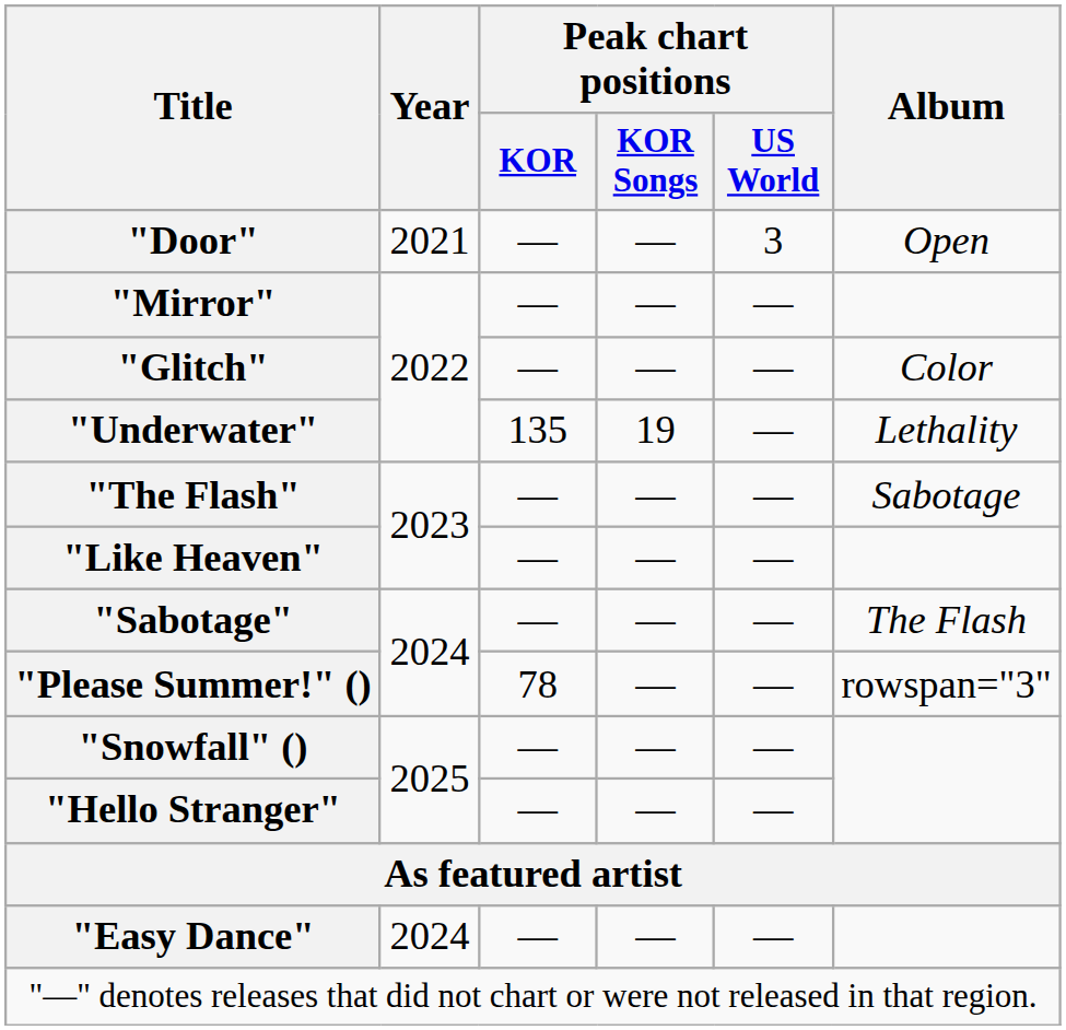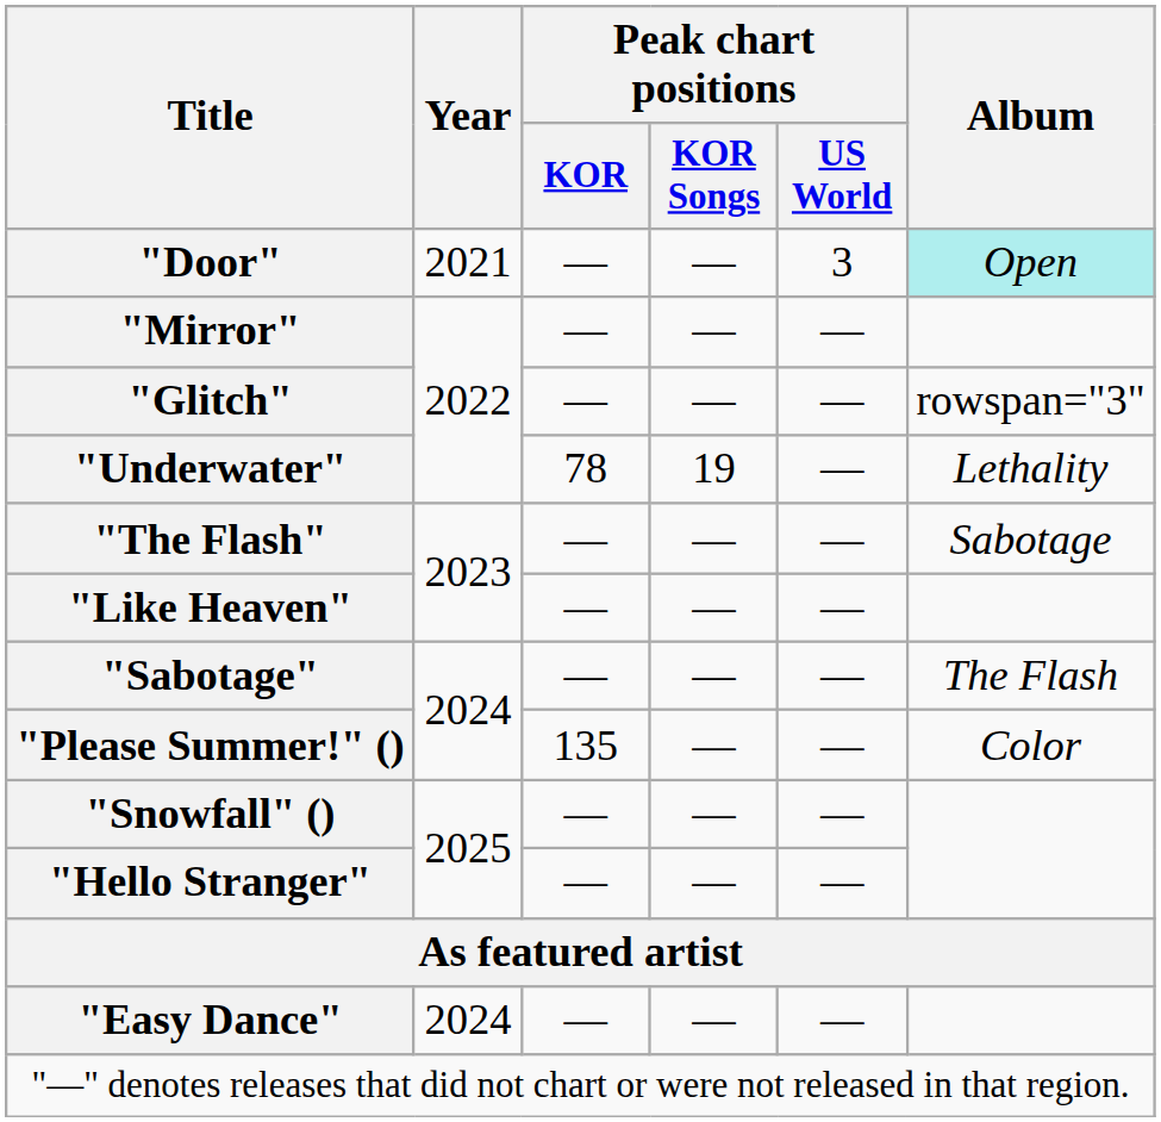"Door" | Album: no background -> paleturquoise background
"Glitch" | Album: Color -> rowspan="3"
"Underwater" | Peak chart positions / KOR: 135 -> 78
"Please Summer!" () | Peak chart positions / KOR: 78 -> 135
"Please Summer!" () | Album: rowspan="3" -> Color
